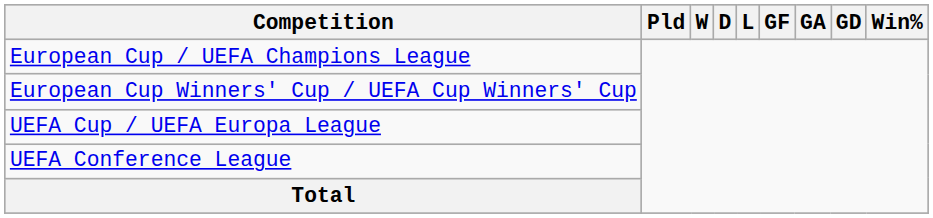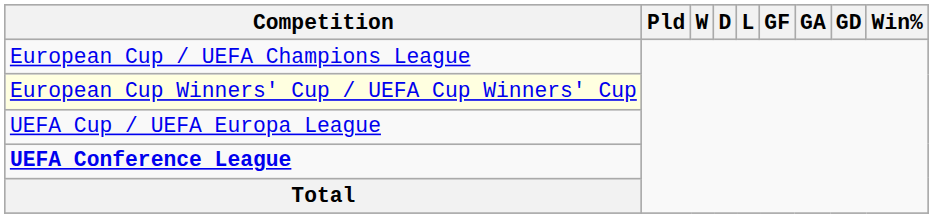European Cup Winners' Cup / UEFA Cup Winners' Cup | Competition: no background -> lightyellow background
UEFA Conference League | Competition: normal -> bold
